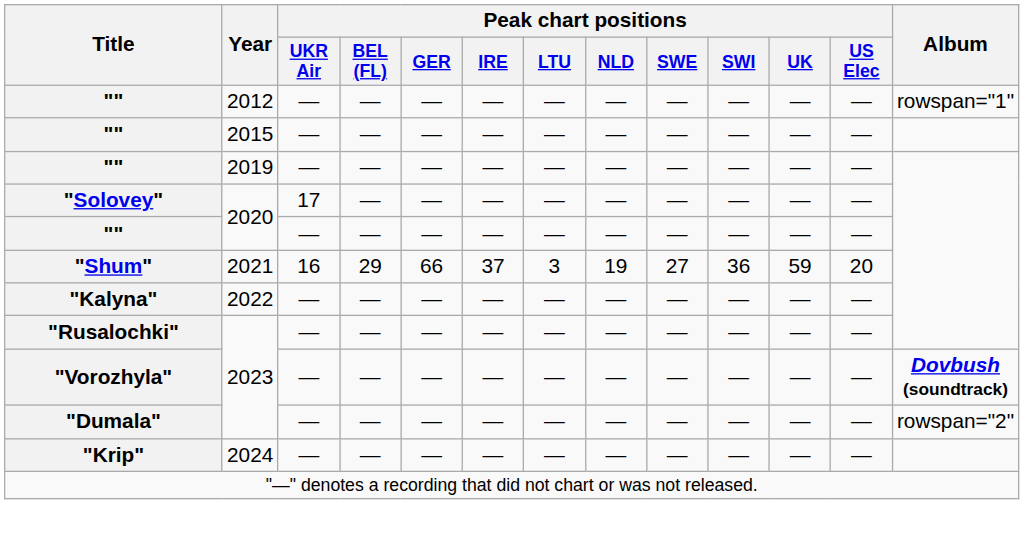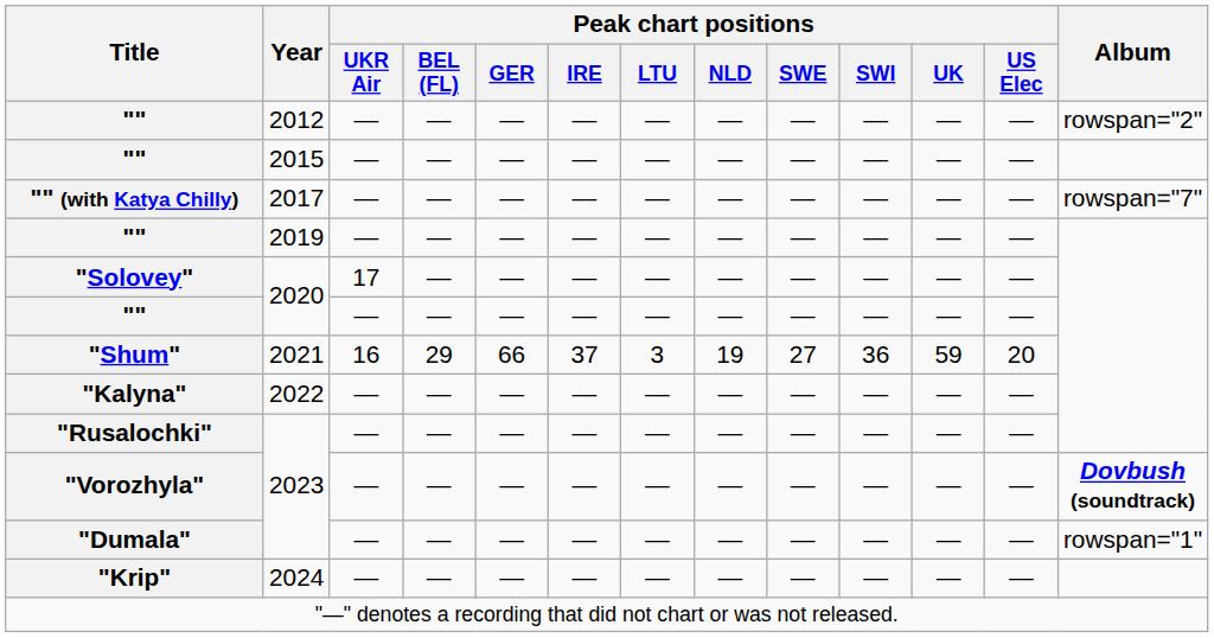"" / 2012 | Album: rowspan="1" -> rowspan="2"
+ row: "" (with Katya Chilly) | 2017 | — | — | — | — | — | — | — | — | — | — | rowspan="7"
"Dumala" | Album: rowspan="2" -> rowspan="1"
